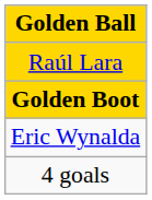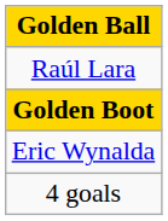row 2 | column 1: gold background -> no background
